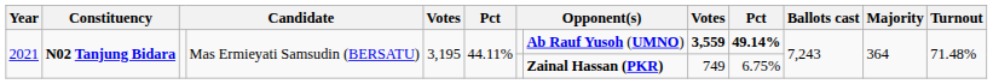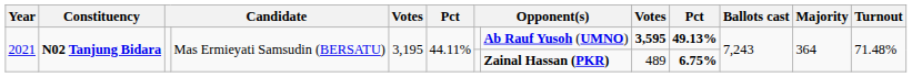row 2 | column 9: 3,559 -> 3,595
row 2 | column 10: 49.14% -> 49.13%
row 3 | column 9: 749 -> 489
row 3 | column 10: normal -> bold
